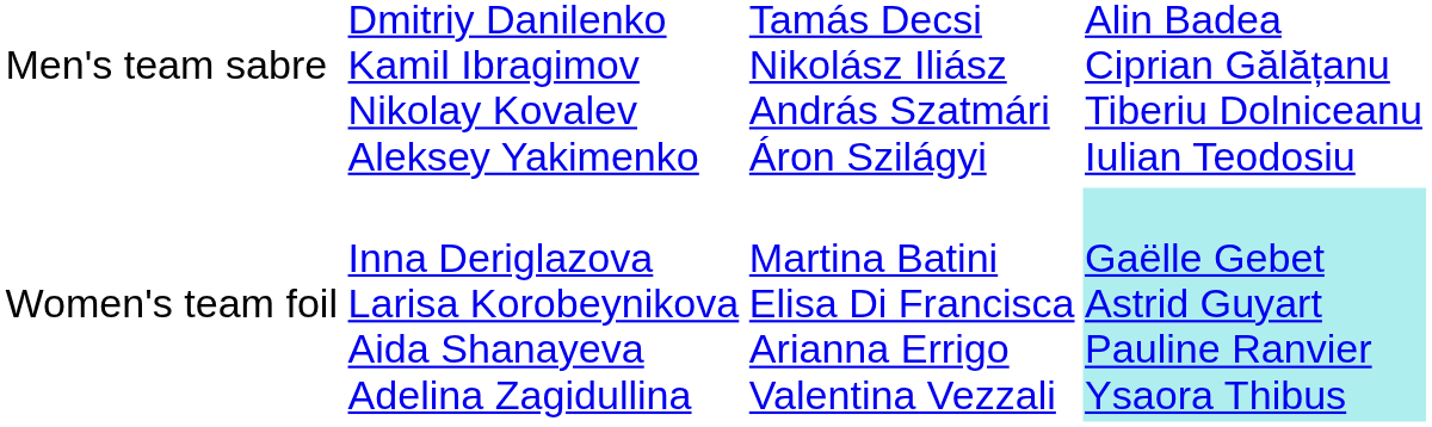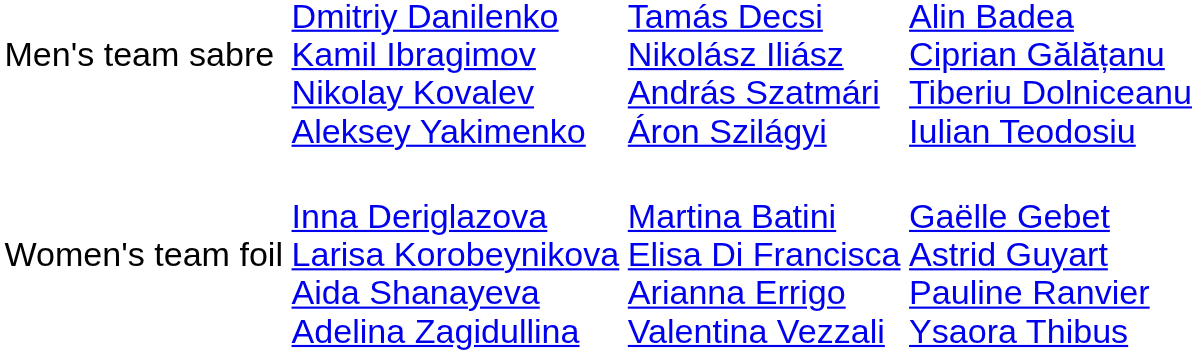Women's team foil | column 4: paleturquoise background -> no background
